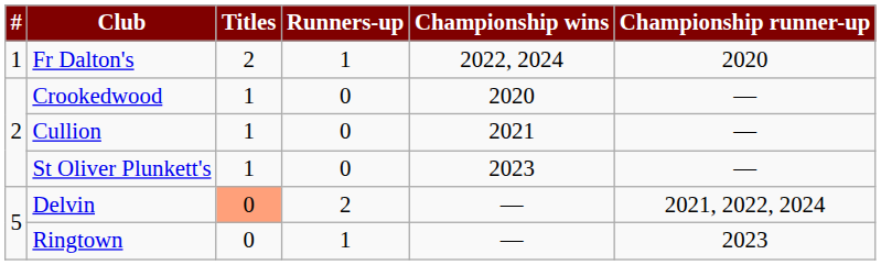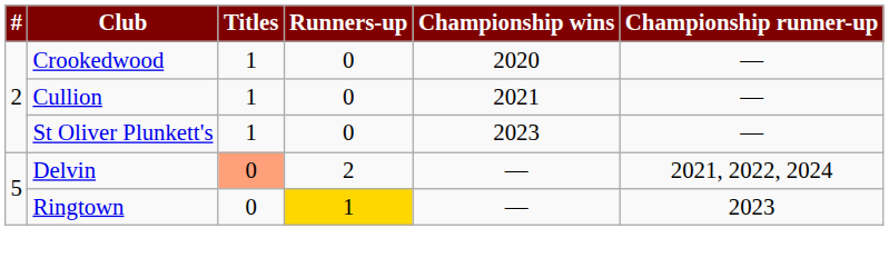- row: 1 | Fr Dalton's | 2 | 1 | 2022, 2024 | 2020
Ringtown | Runners-up: no background -> gold background
